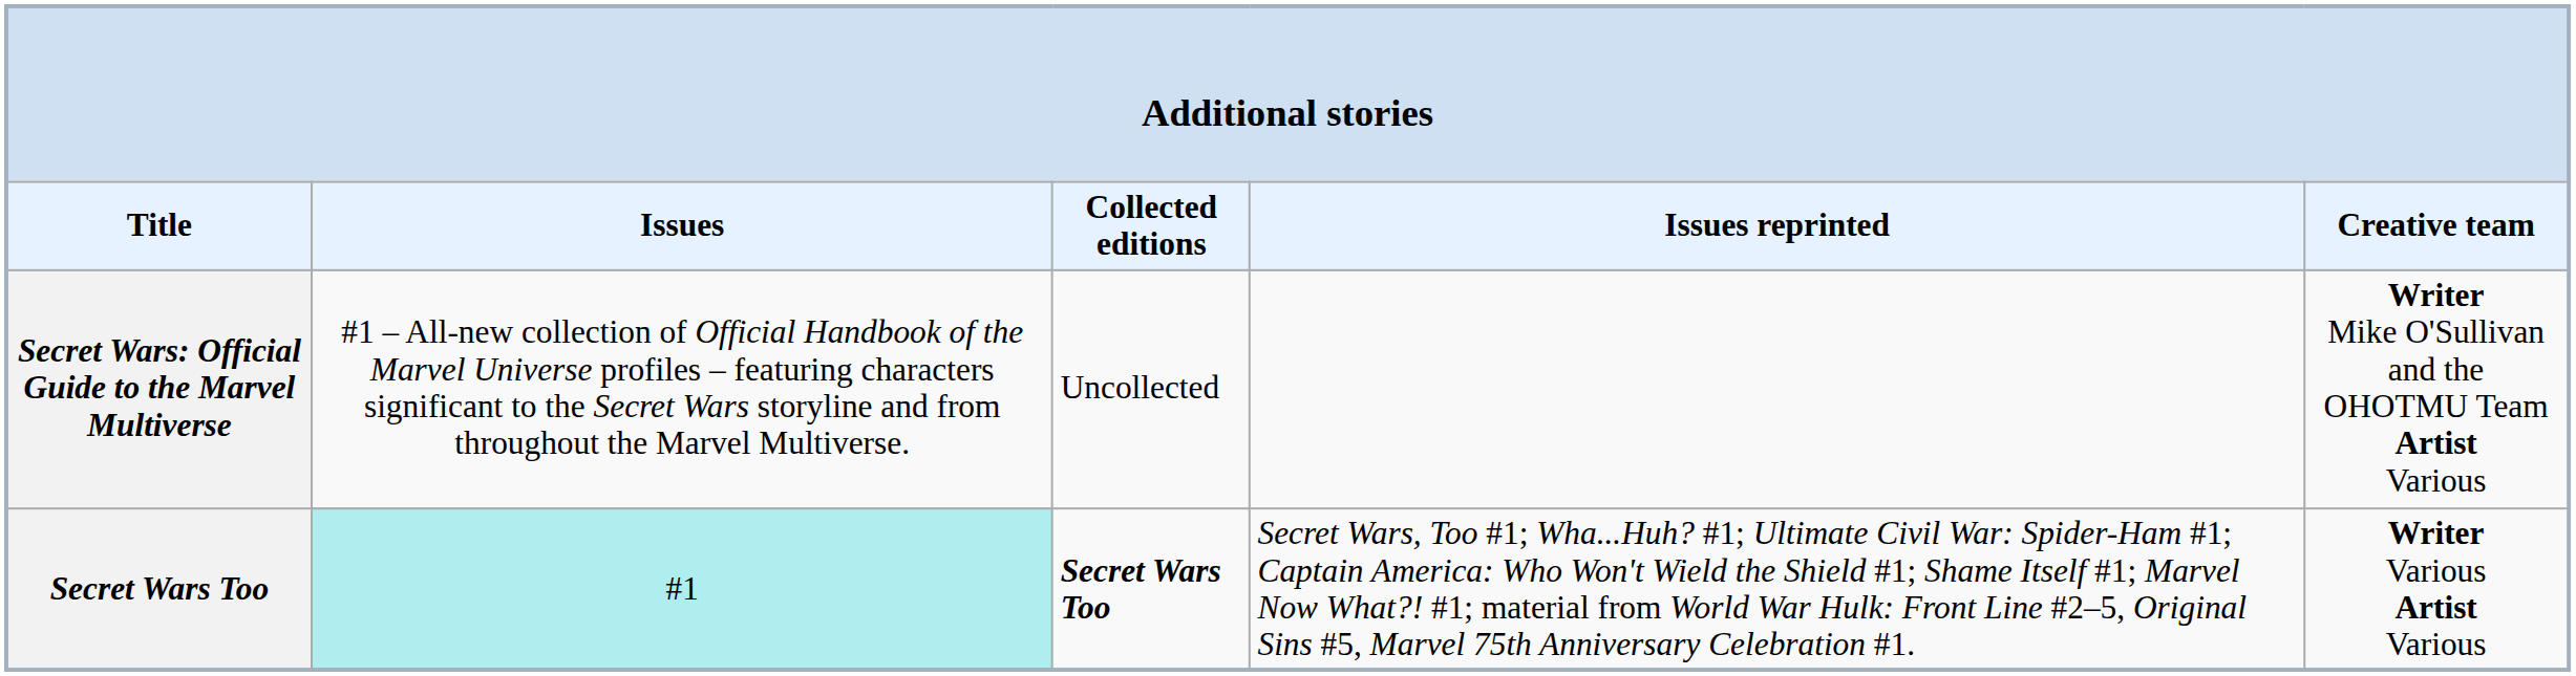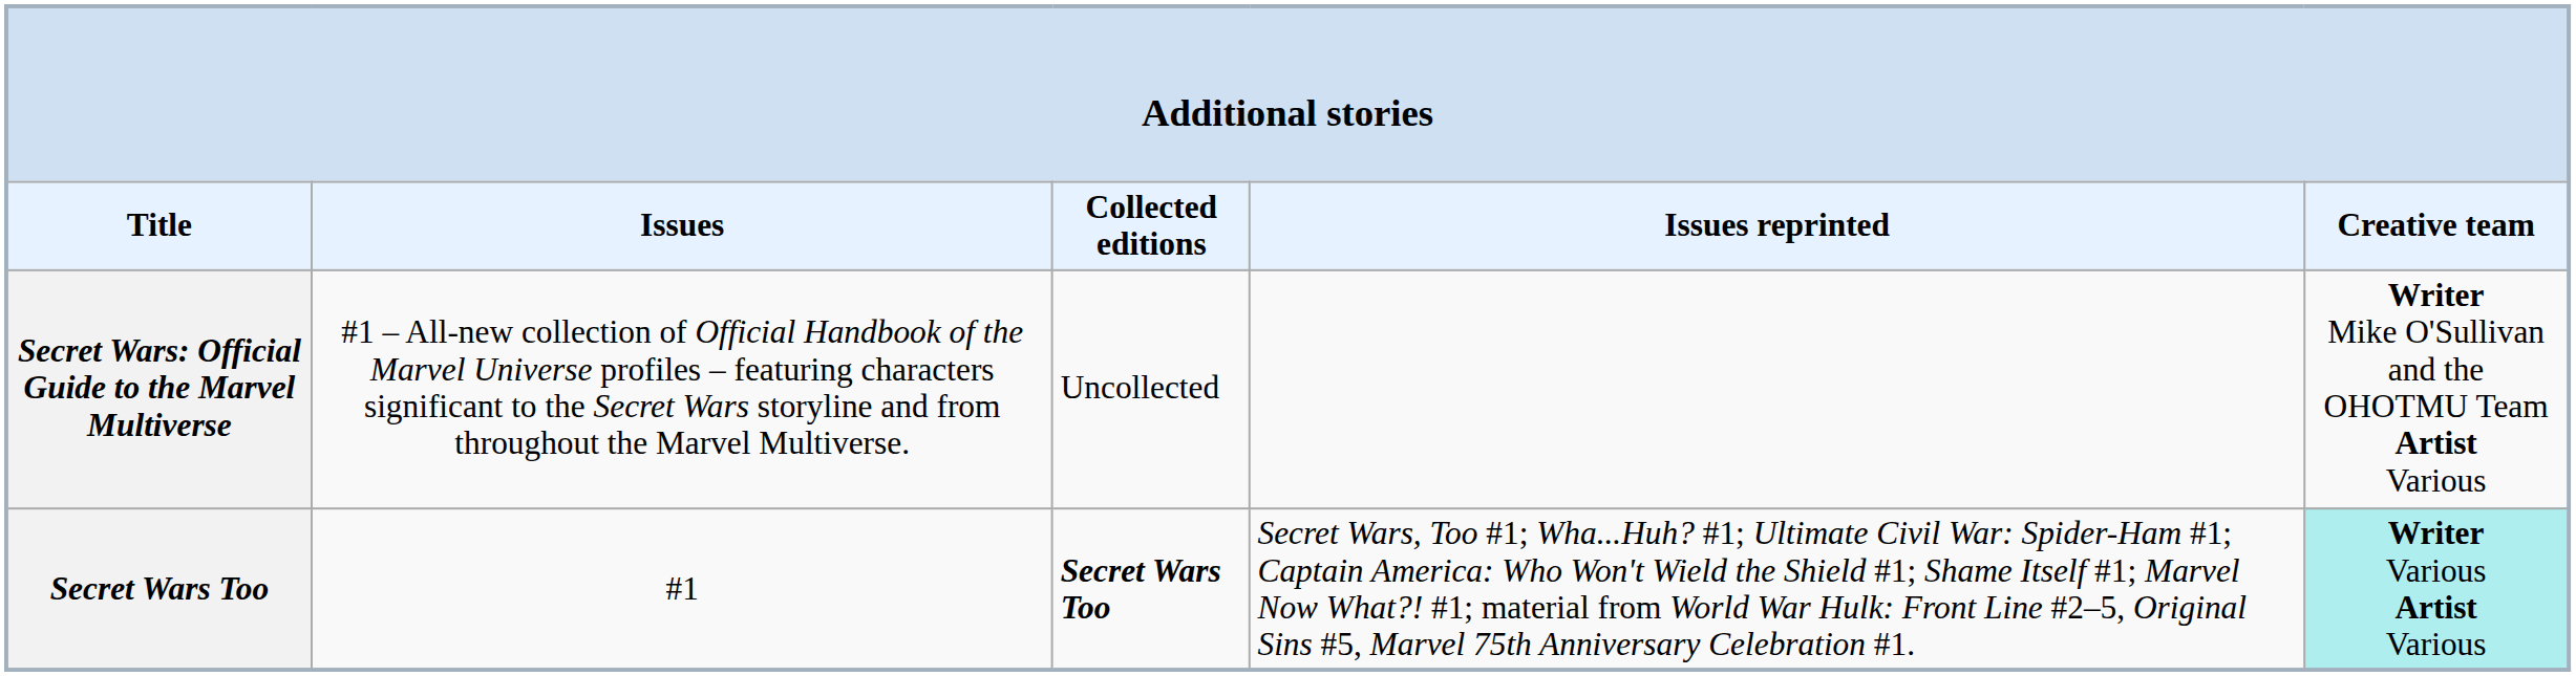row 4 | Issues: paleturquoise background -> no background
row 4 | Creative team: no background -> paleturquoise background
